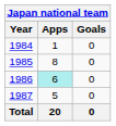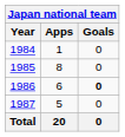1986 | Apps: paleturquoise background -> no background
1986 | Goals: normal -> bold
